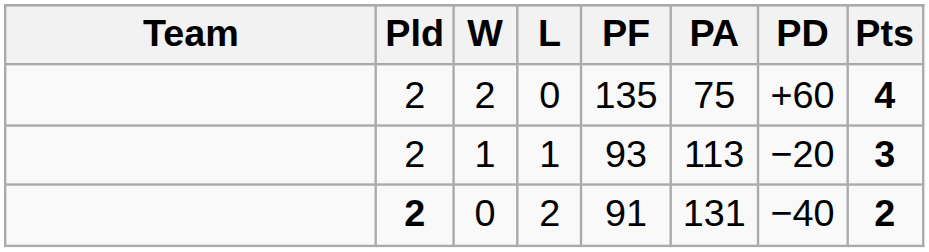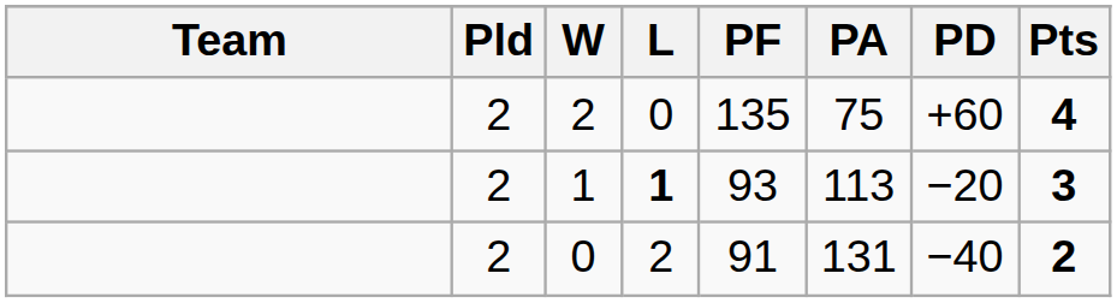row 3 | L: normal -> bold
row 4 | Pld: bold -> normal
